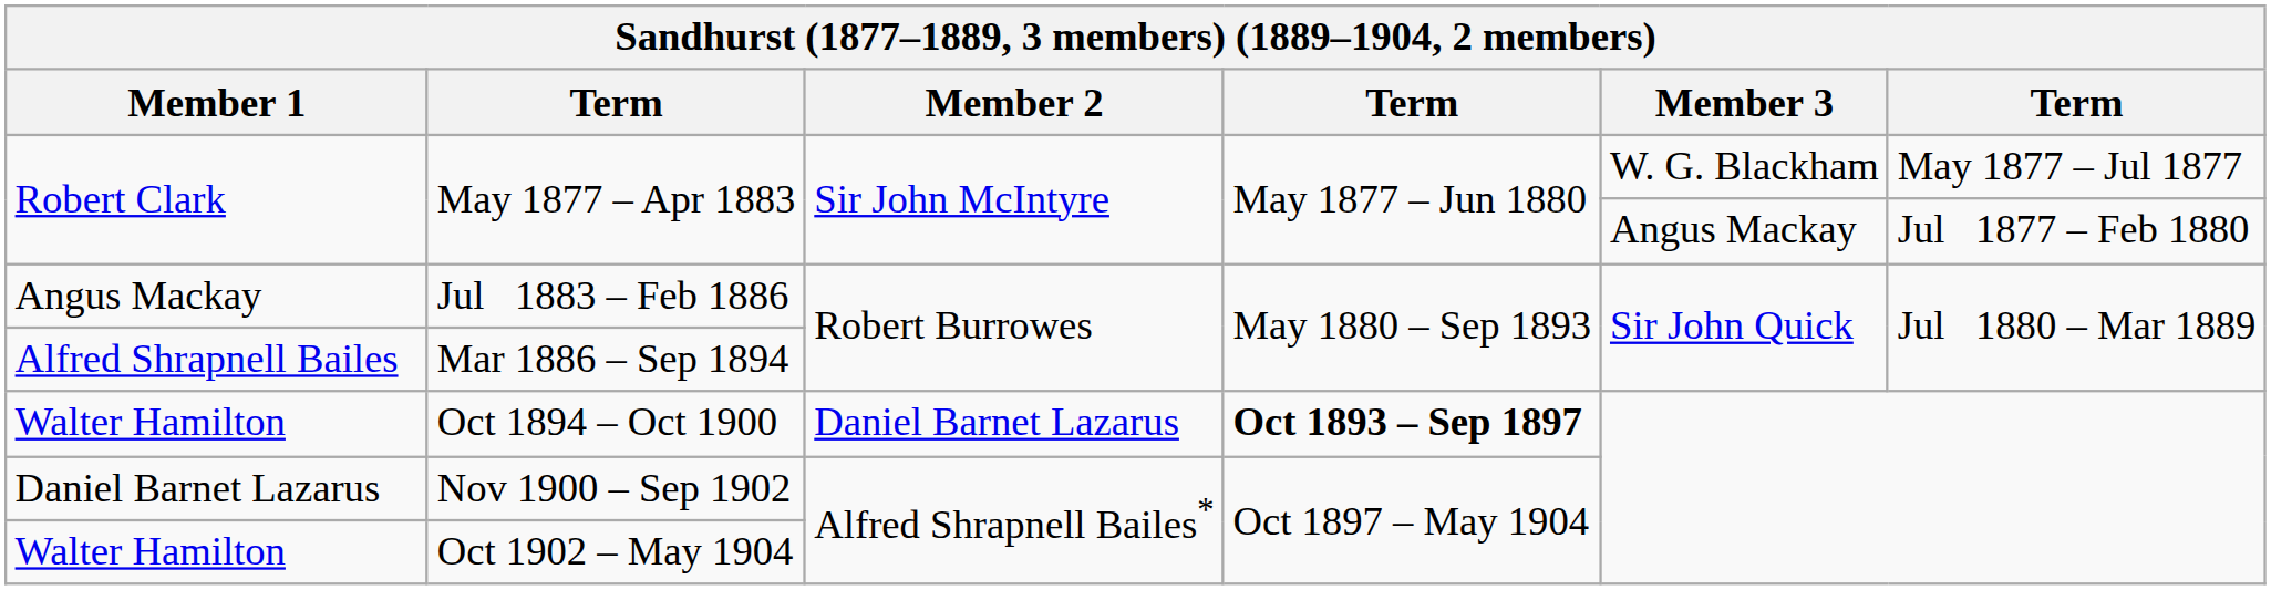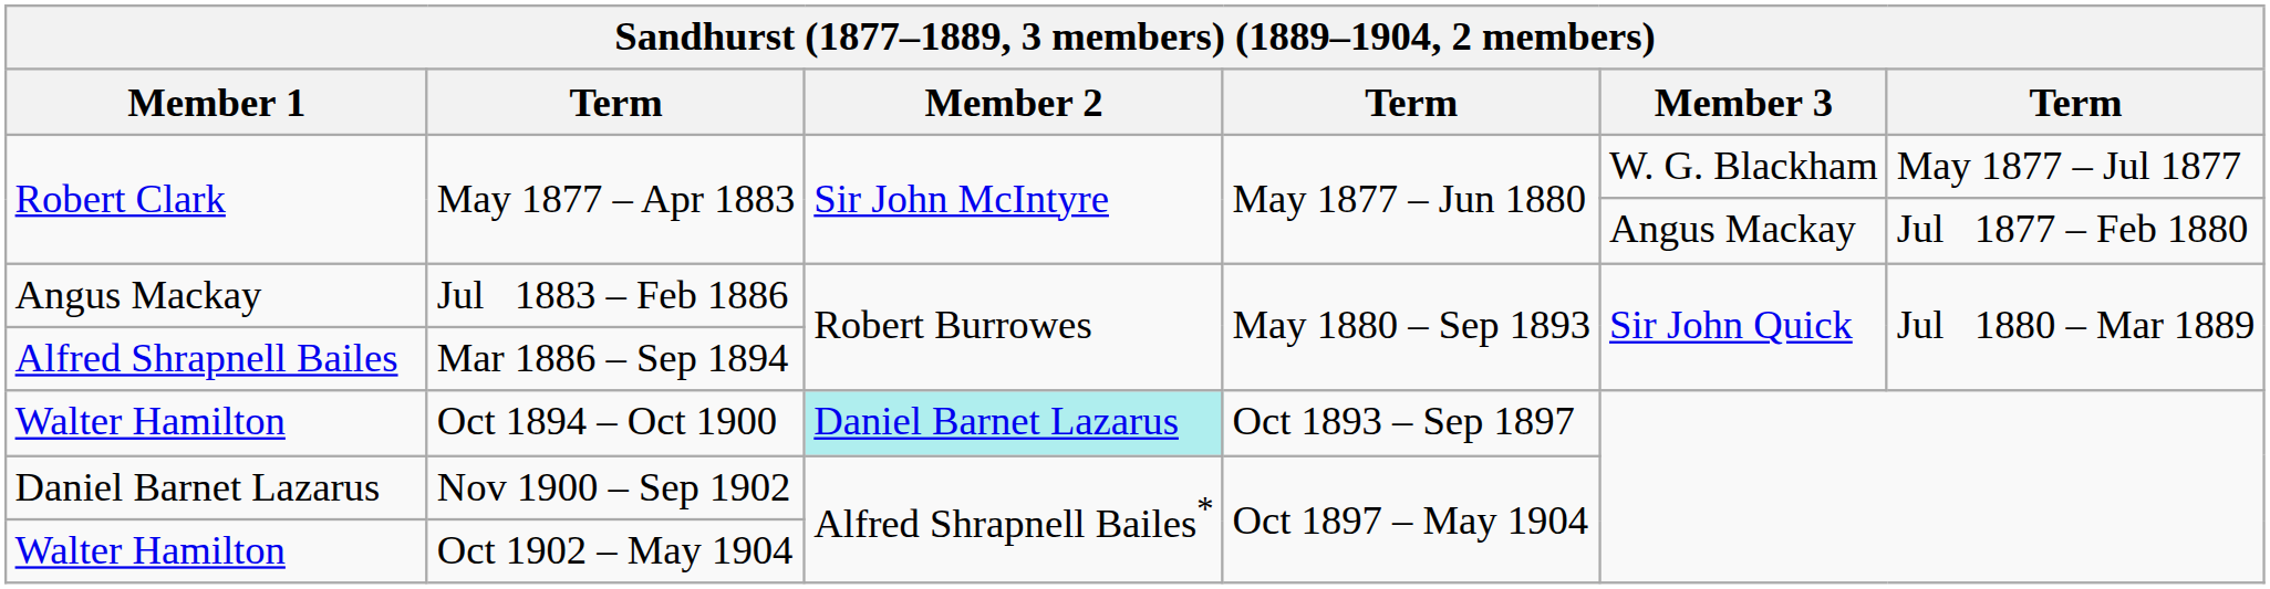Oct 1894 – Oct 1900 | Member 2: no background -> paleturquoise background
Oct 1894 – Oct 1900 | column 4: bold -> normal
